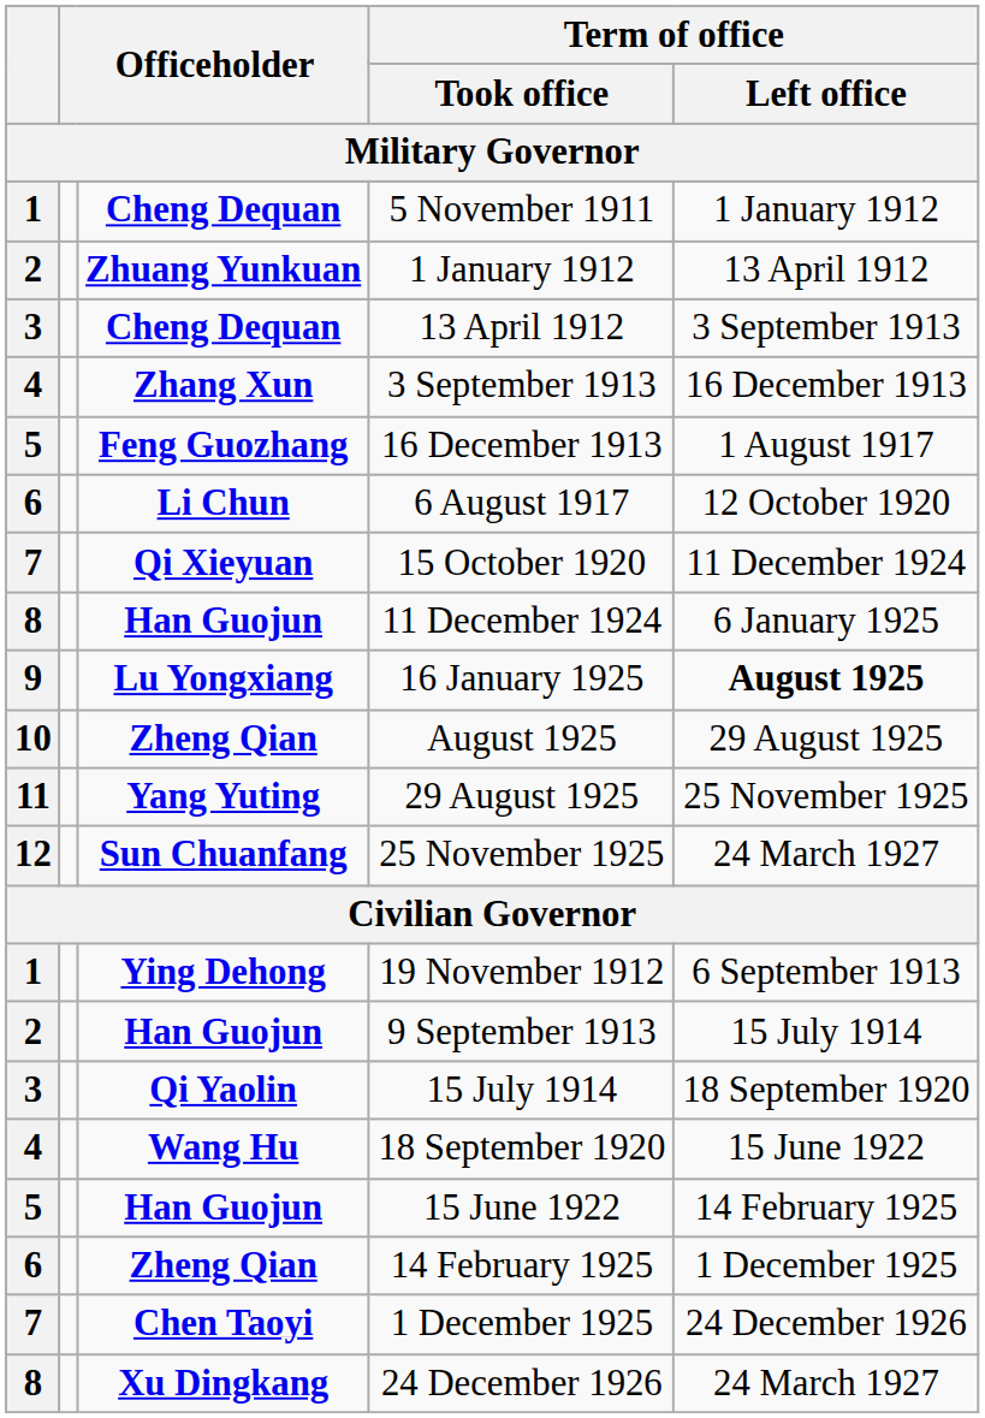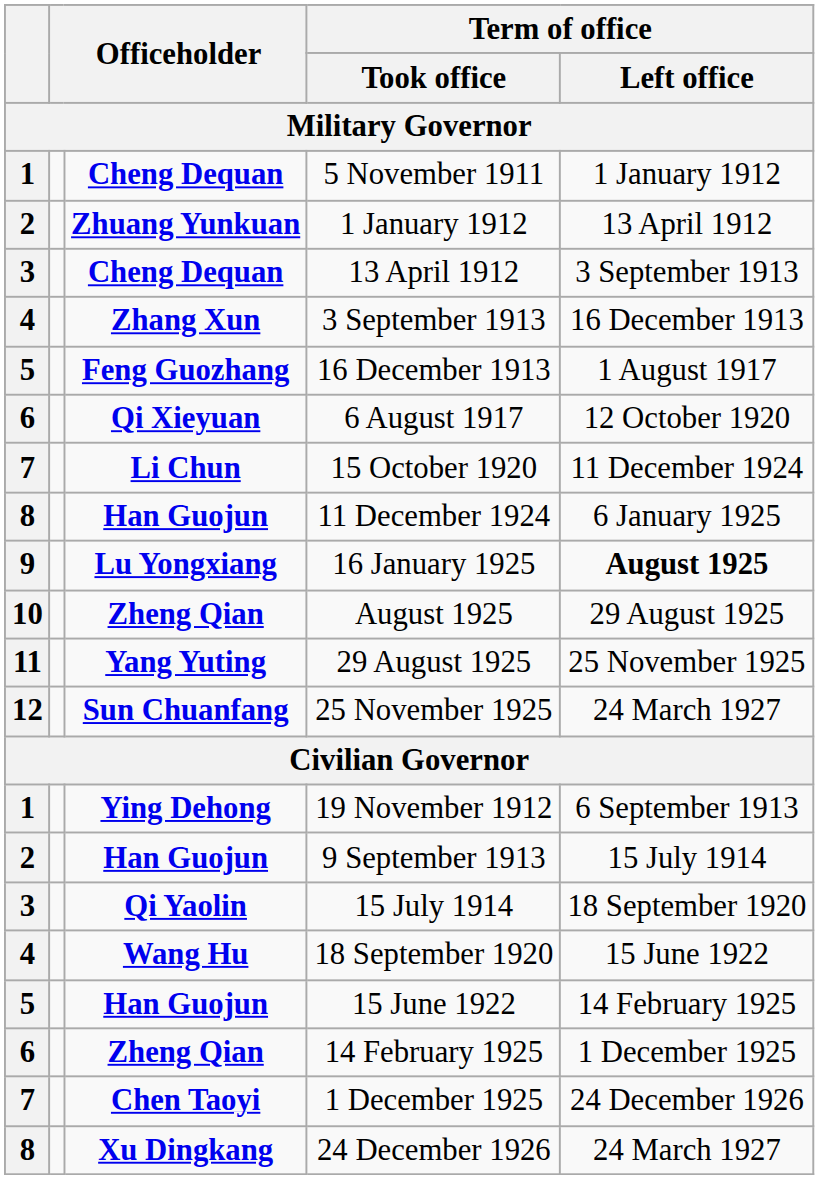6 August 1917 | column 3: Li Chun -> Qi Xieyuan
15 October 1920 | column 3: Qi Xieyuan -> Li Chun
